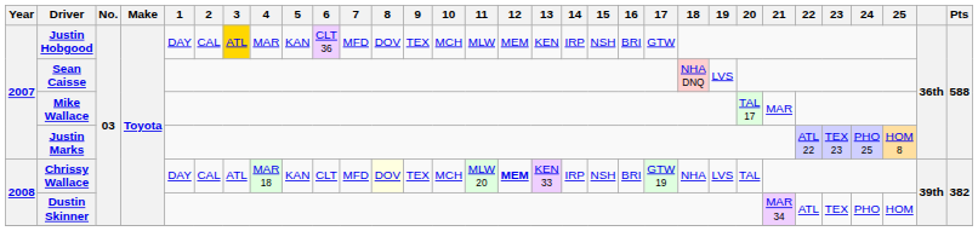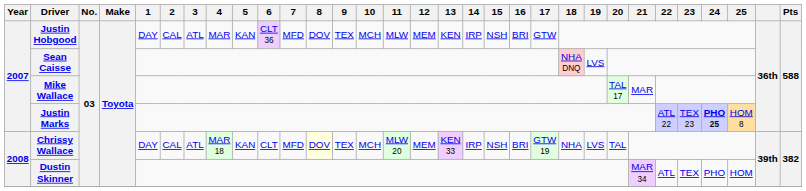Justin Hobgood | 3: gold background -> no background
Justin Marks | 24: normal -> bold
Chrissy Wallace | 12: bold -> normal
